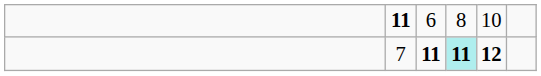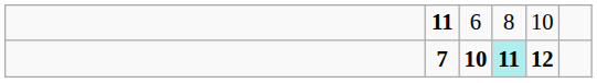row 2 | column 2: normal -> bold
row 2 | column 3: 11 -> 10
